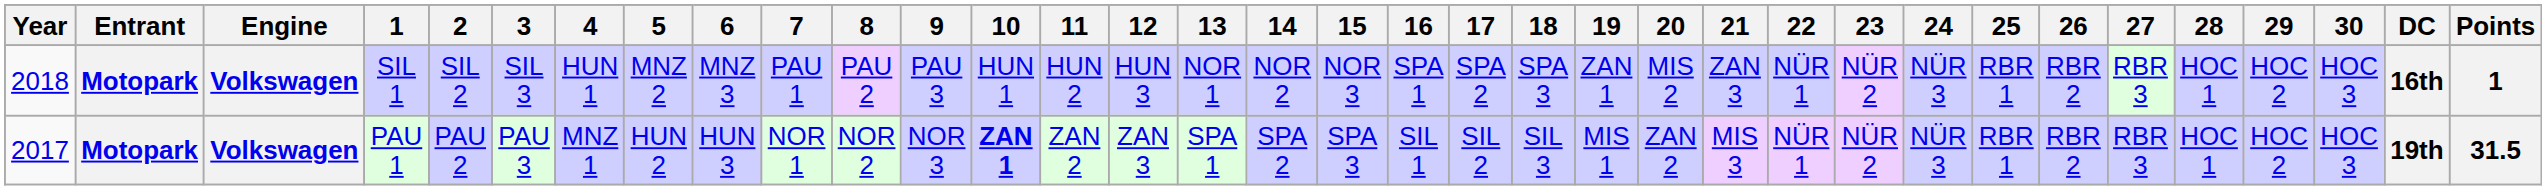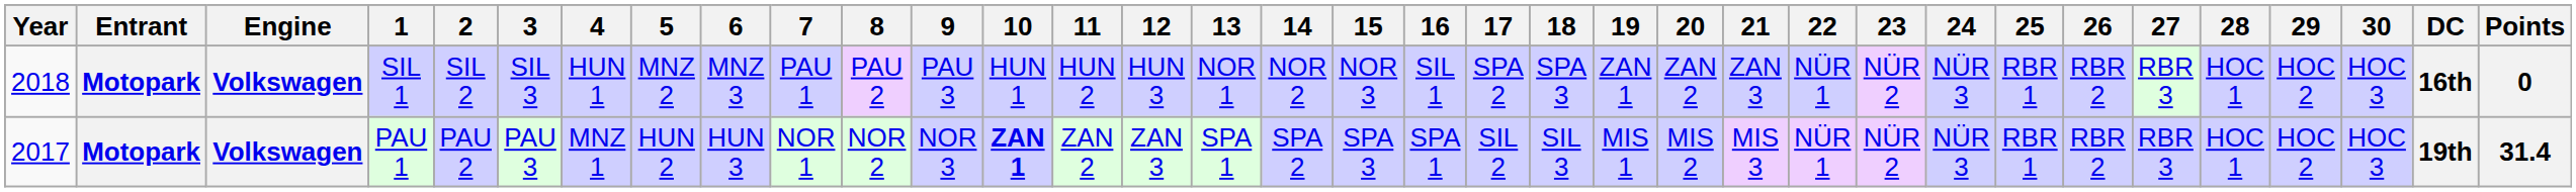row 2 | 16: SPA 1 -> SIL 1
row 2 | 20: MIS 2 -> ZAN 2
row 2 | Points: 1 -> 0
row 3 | 16: SIL 1 -> SPA 1
row 3 | 20: ZAN 2 -> MIS 2
row 3 | Points: 31.5 -> 31.4
